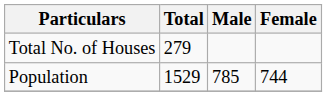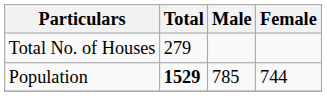Population | Total: normal -> bold
